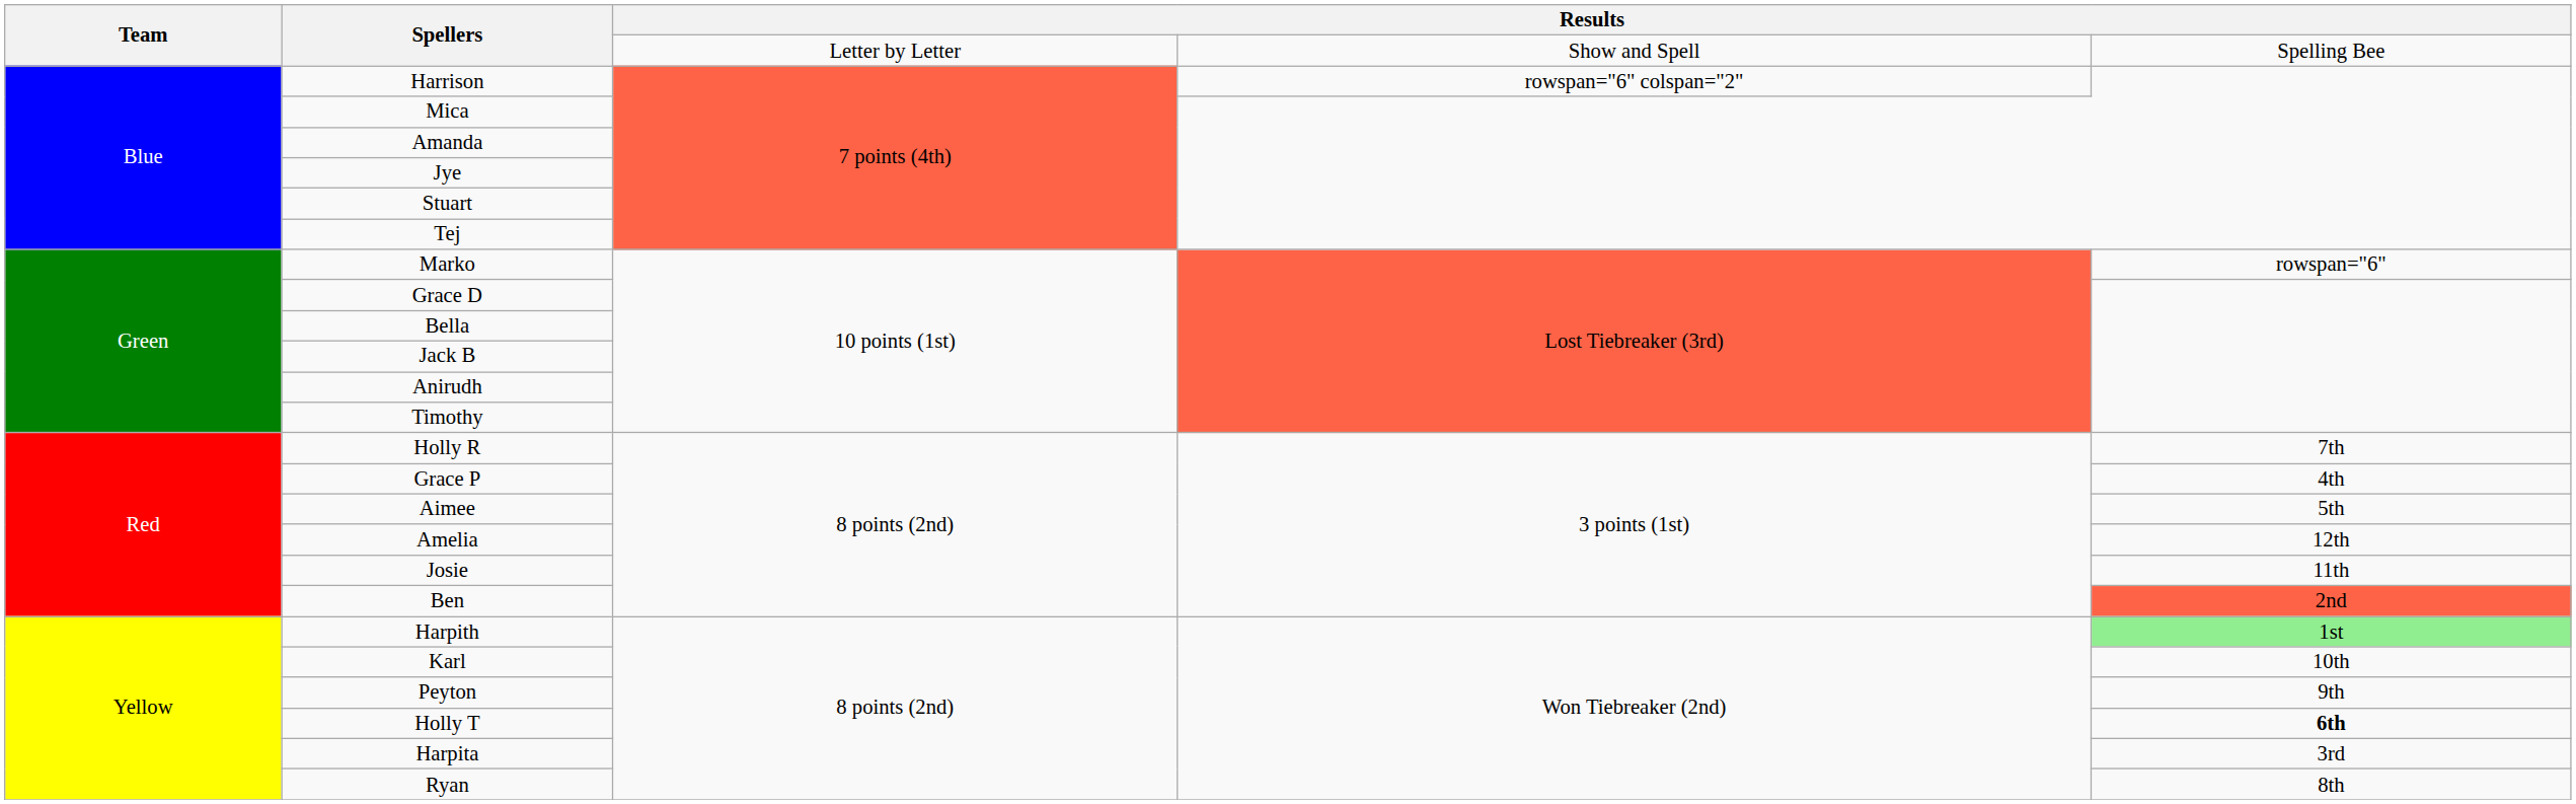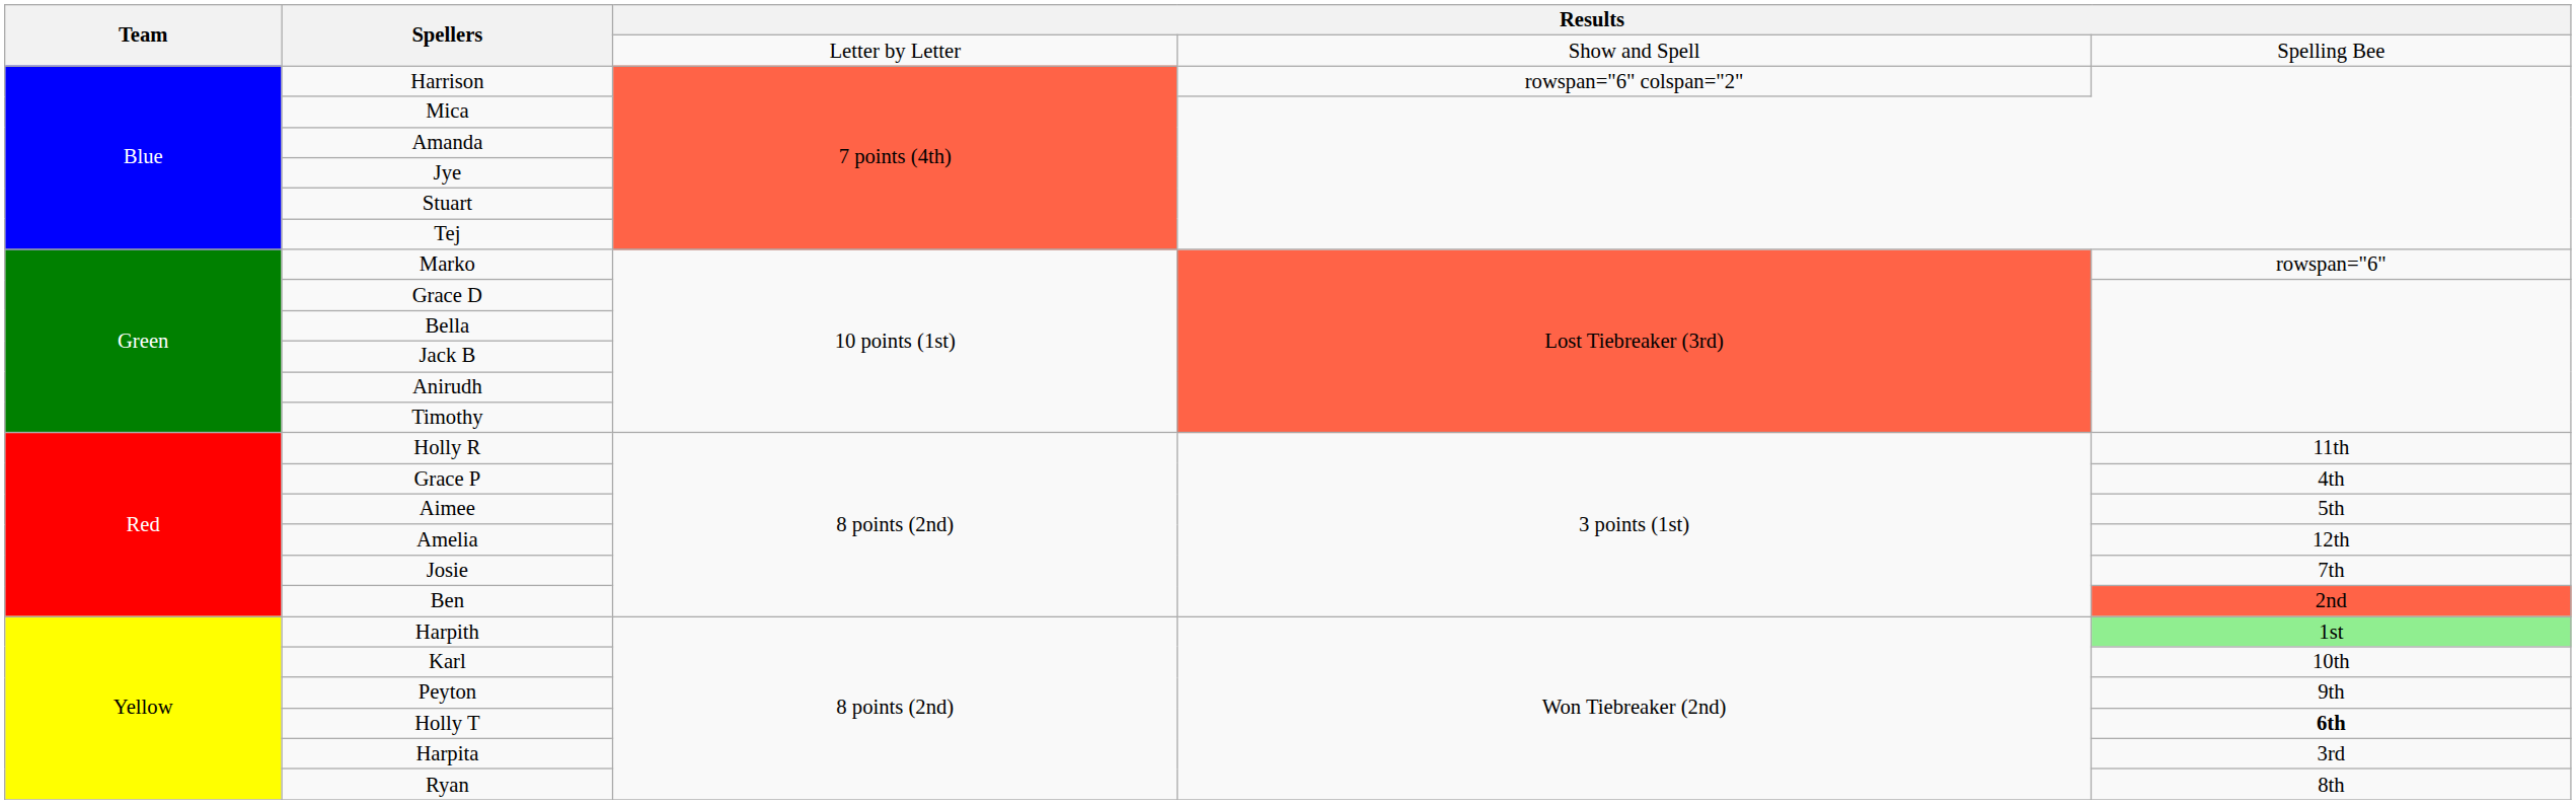Holly R | column 5: 7th -> 11th
Josie | column 5: 11th -> 7th
